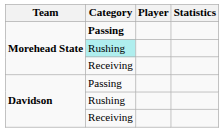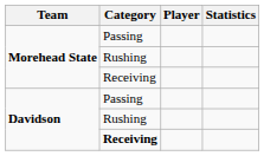Morehead State / Passing | Category: bold -> normal
Morehead State / Rushing | Category: paleturquoise background -> no background
Davidson / Receiving | Category: normal -> bold
